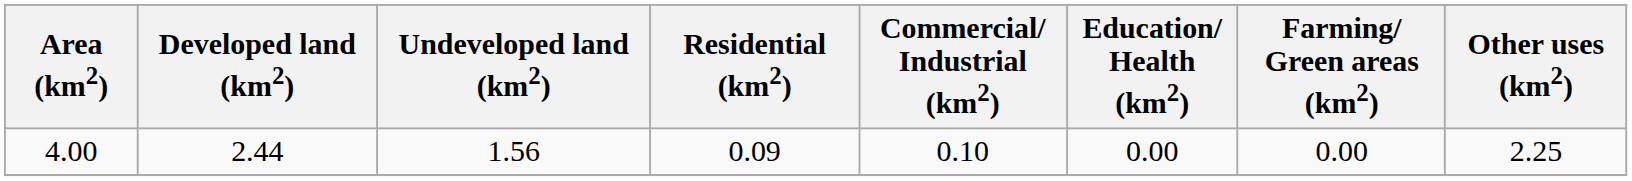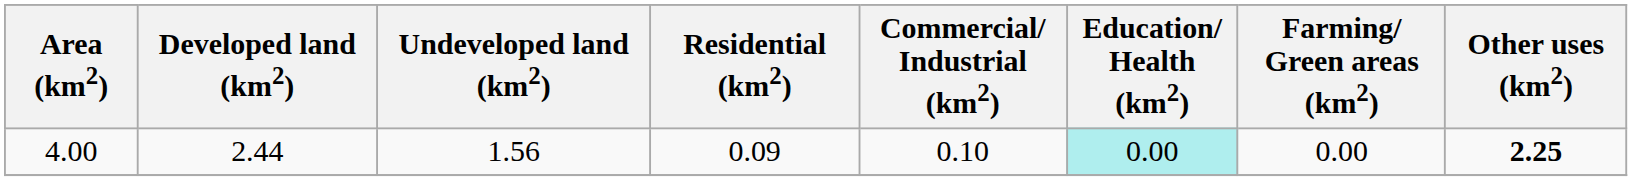4.00 | Education/ Health (km2): no background -> paleturquoise background
4.00 | Other uses (km2): normal -> bold
